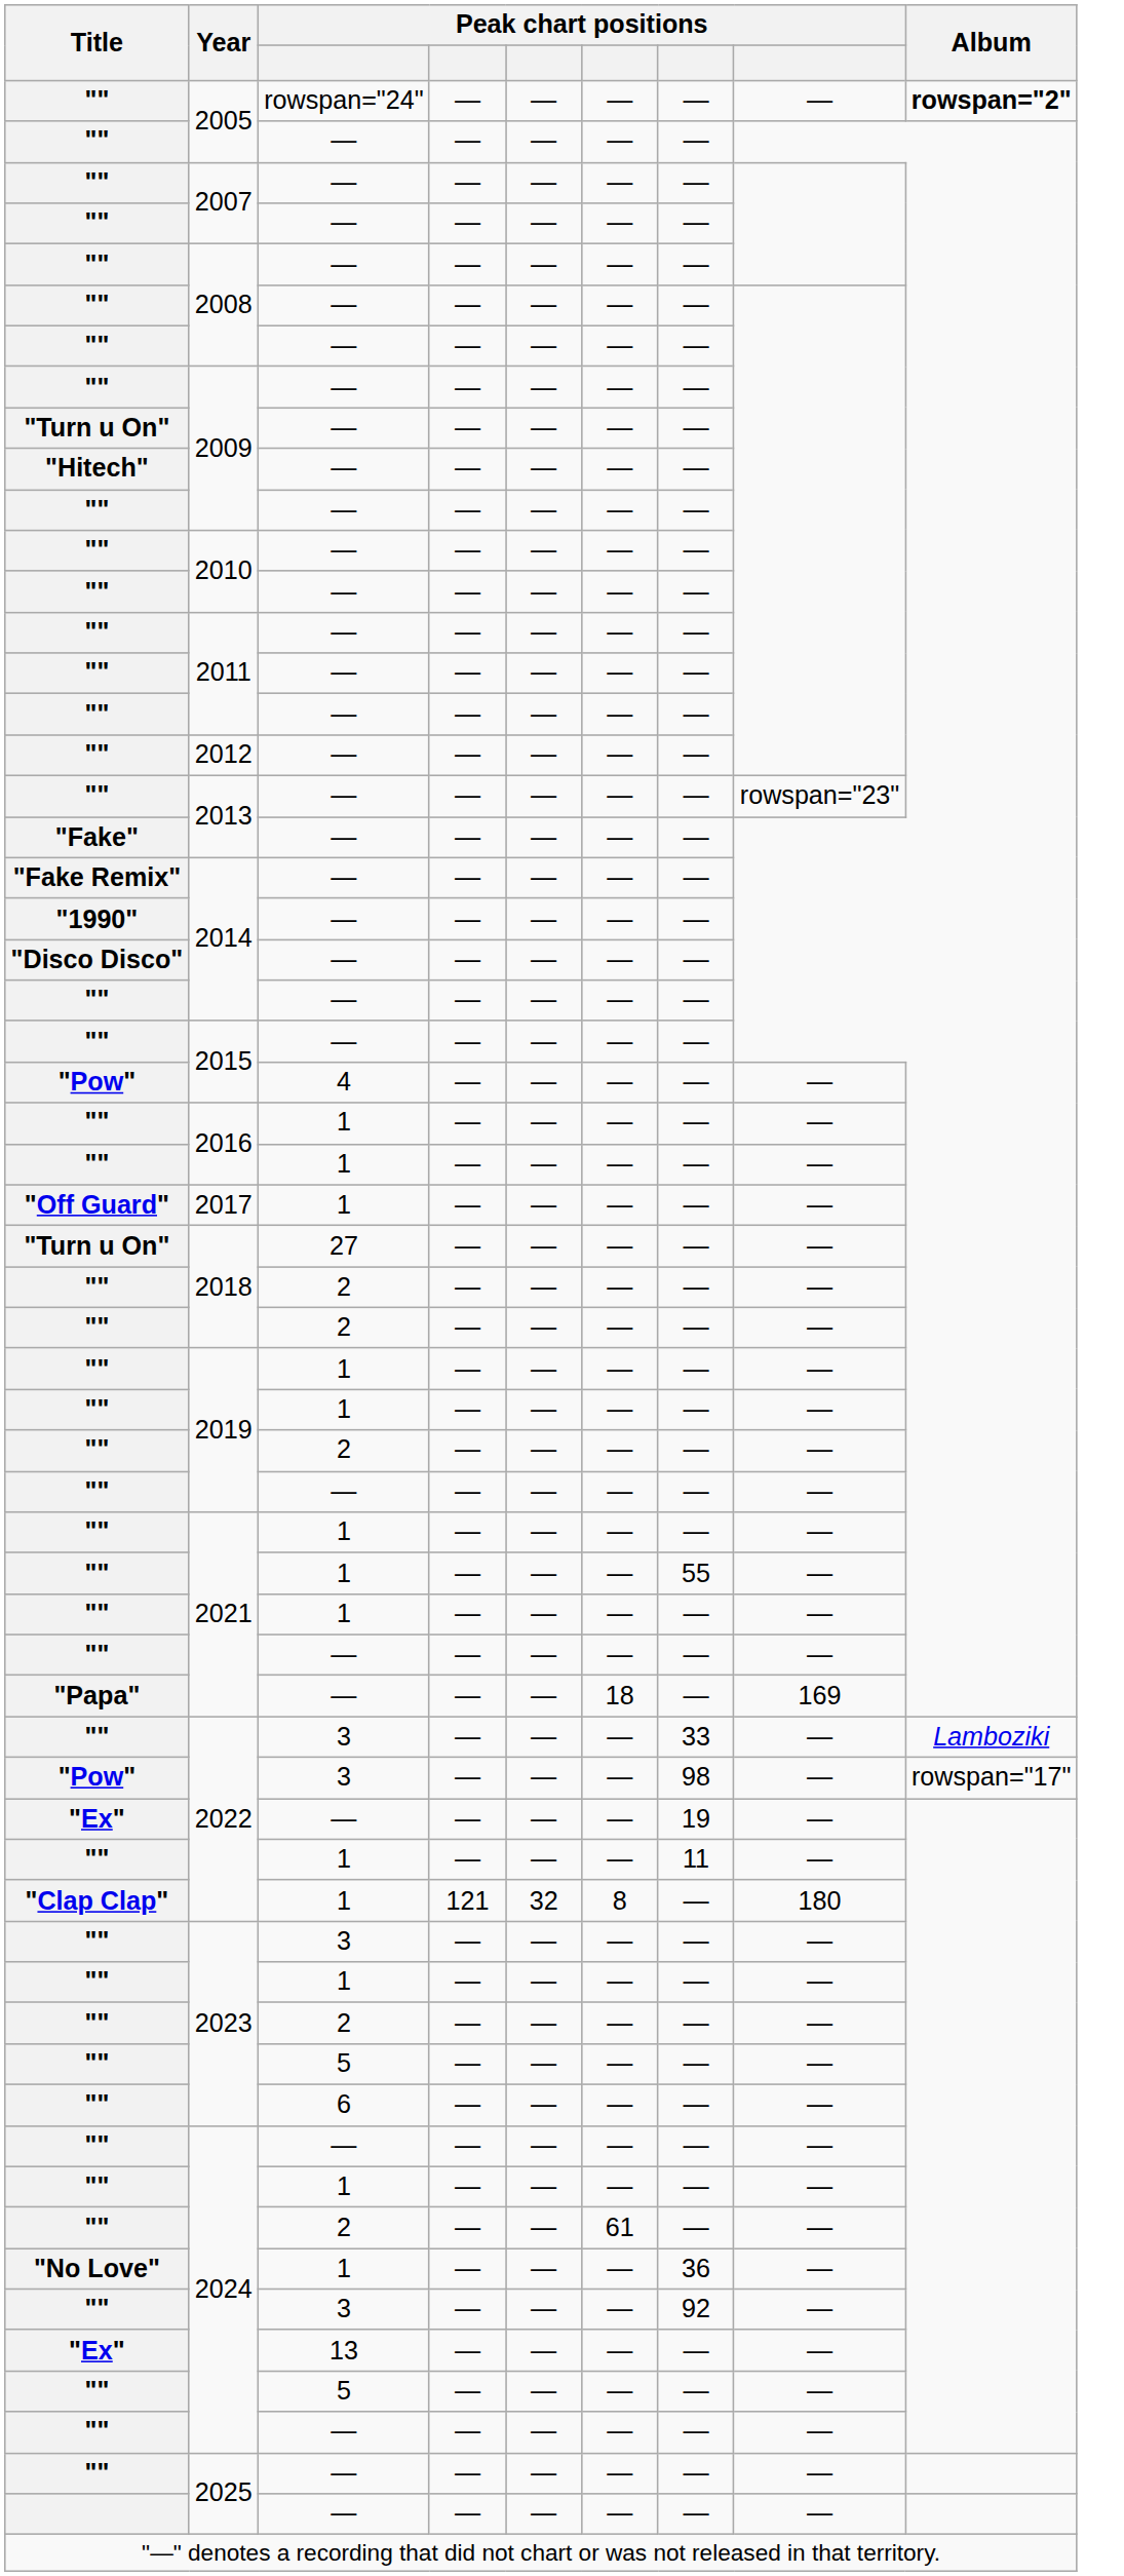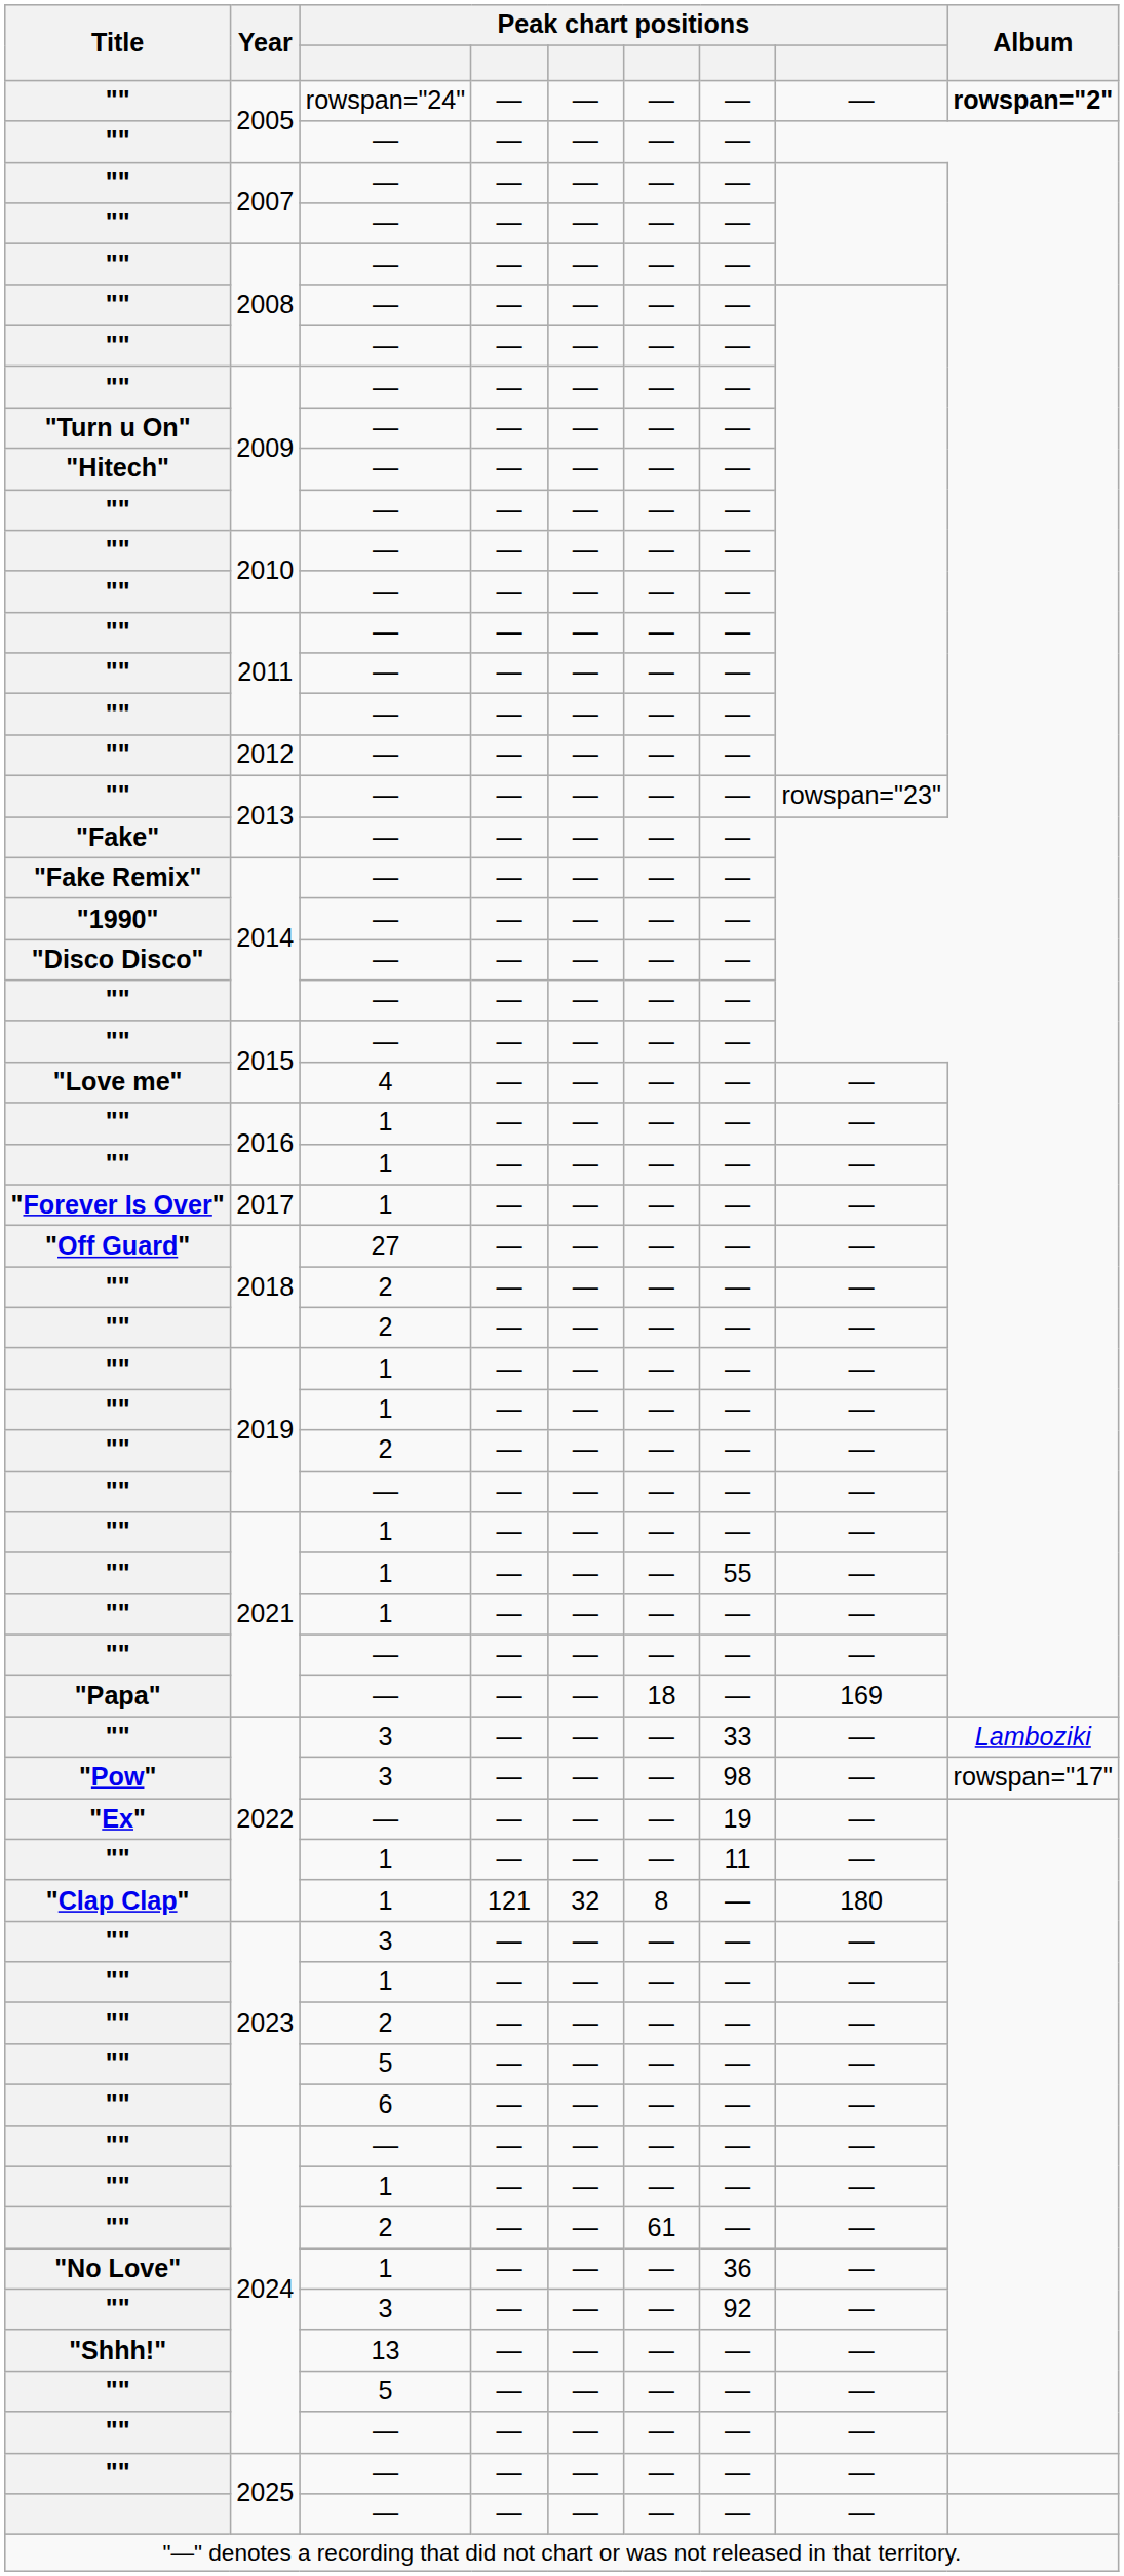2015 / 4 | Title: "Pow" -> "Love me"
2017 | Title: "Off Guard" -> "Forever Is Over"
2018 / 27 | Title: "Turn u On" -> "Off Guard"
2024 / 13 | Title: "Ex" -> "Shhh!"
